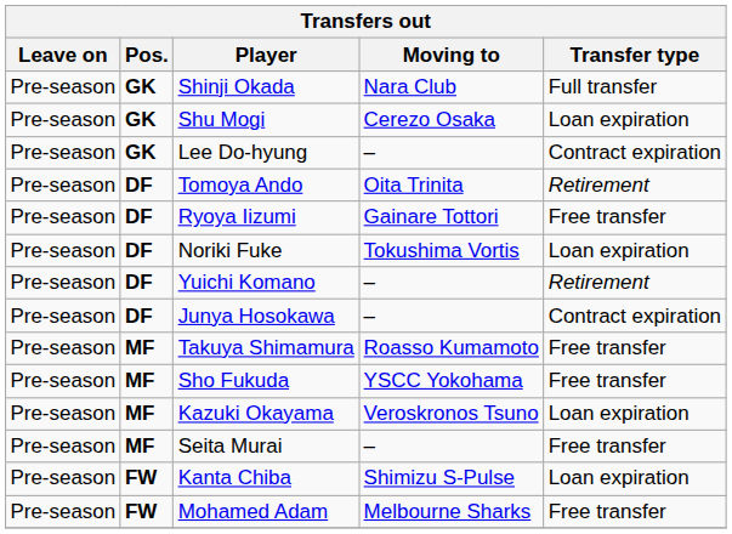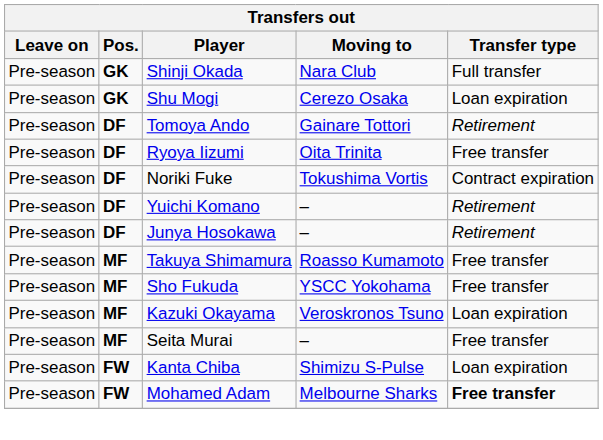- row: Pre-season | GK | Lee Do-hyung | – | Contract expiration
Tomoya Ando | Moving to: Oita Trinita -> Gainare Tottori
Ryoya Iizumi | Moving to: Gainare Tottori -> Oita Trinita
Noriki Fuke | Transfer type: Loan expiration -> Contract expiration
Junya Hosokawa | Transfer type: Contract expiration -> Retirement
Mohamed Adam | Transfer type: normal -> bold
